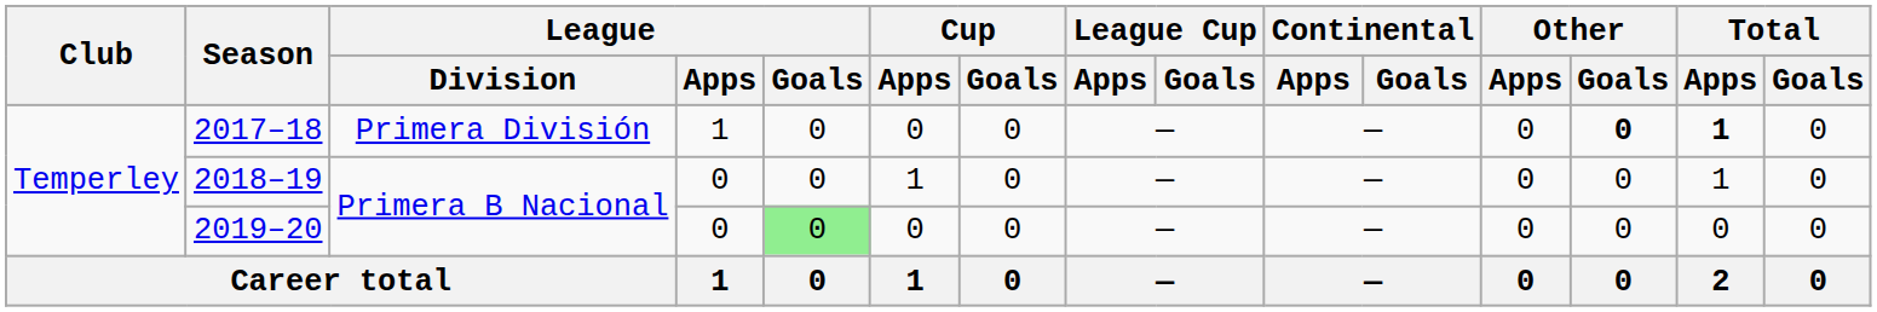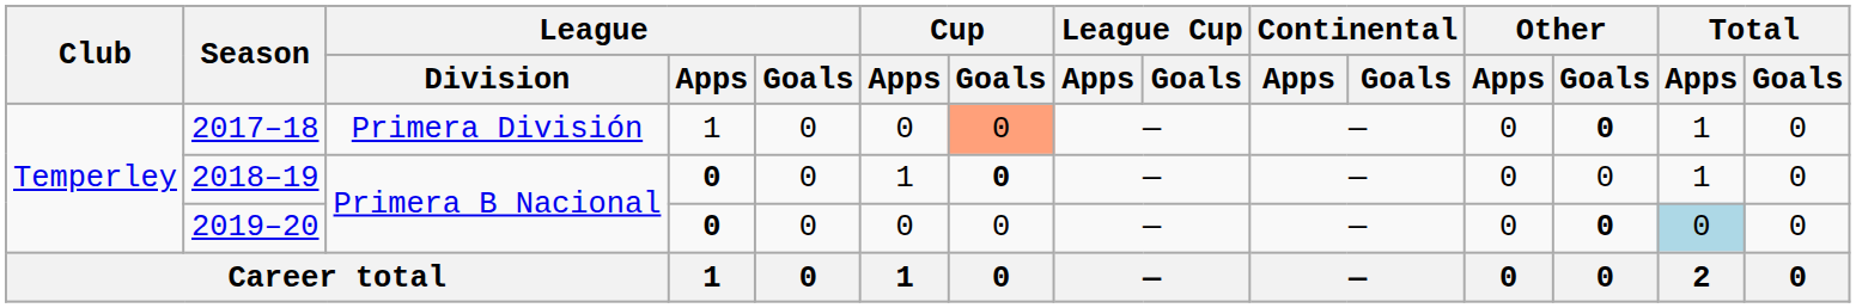2017–18 | Cup / Goals: no background -> lightsalmon background
2017–18 | Total / Apps: bold -> normal
2018–19 | League / Apps: normal -> bold
2018–19 | Cup / Goals: normal -> bold
2019–20 | League / Apps: normal -> bold
2019–20 | League / Goals: lightgreen background -> no background
2019–20 | Other / Goals: normal -> bold
2019–20 | Total / Apps: no background -> lightblue background
